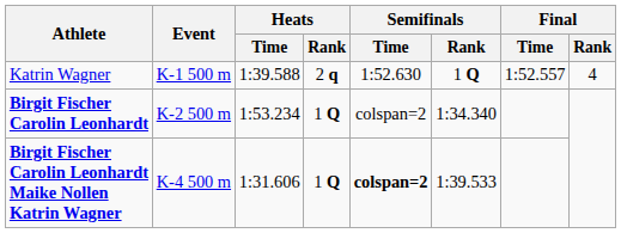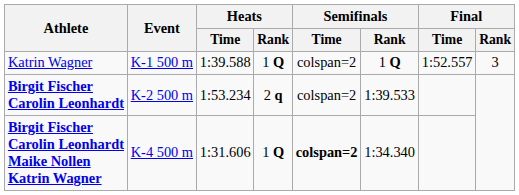Katrin Wagner | Heats / Rank: 2 q -> 1 Q
Katrin Wagner | Semifinals / Time: 1:52.630 -> colspan=2
Katrin Wagner | Final / Rank: 4 -> 3
Birgit Fischer Carolin Leonhardt | Heats / Rank: 1 Q -> 2 q
Birgit Fischer Carolin Leonhardt | Semifinals / Rank: 1:34.340 -> 1:39.533
Birgit Fischer Carolin Leonhardt Maike Nollen Katrin Wagner | Semifinals / Rank: 1:39.533 -> 1:34.340
